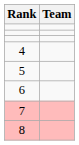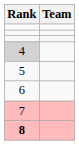row 5 | Rank: no background -> lightgrey background
row 9 | Rank: normal -> bold
